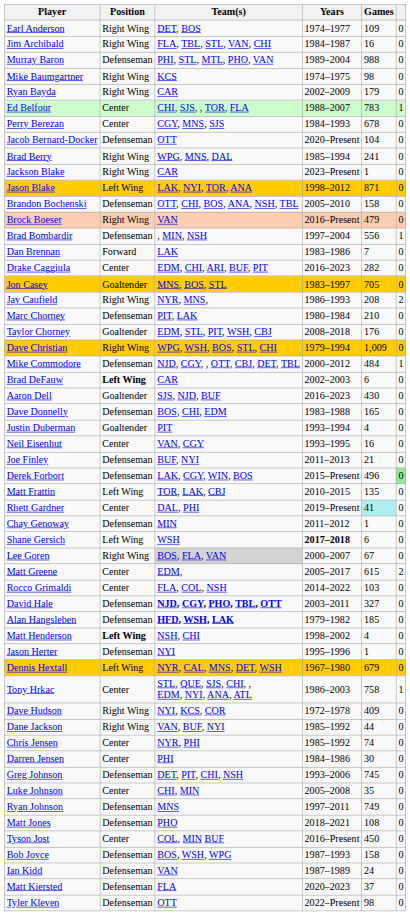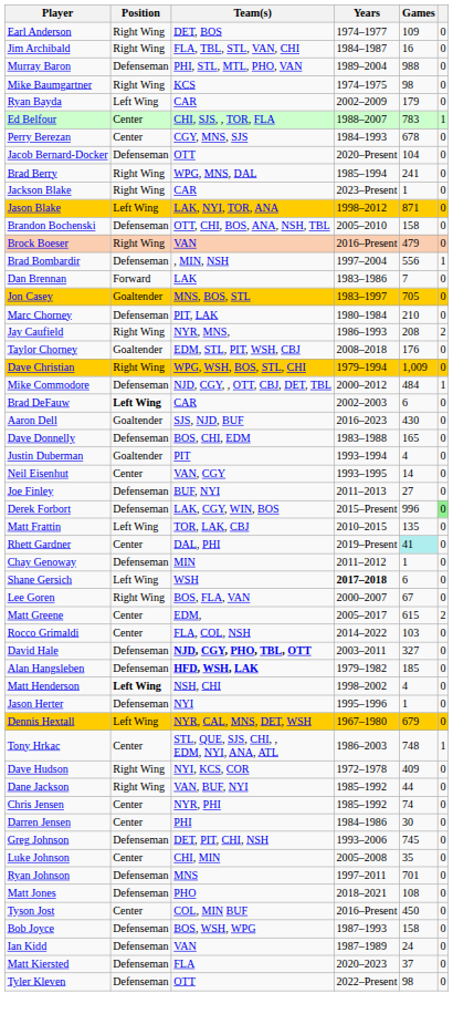Ryan Bayda | Position: Right Wing -> Left Wing
- row: Drake Caggiula | Center | EDM, CHI, ARI, BUF, PIT | 2016–2023 | 282 | 0
rows swapped: Jay Caufield <-> Marc Chorney
Neil Eisenhut | Games: 16 -> 14
Joe Finley | Games: 21 -> 27
Derek Forbort | Games: 496 -> 996
Lee Goren | Team(s): lightgrey background -> no background
Tony Hrkac | Games: 758 -> 748
Ryan Johnson | Games: 749 -> 701
